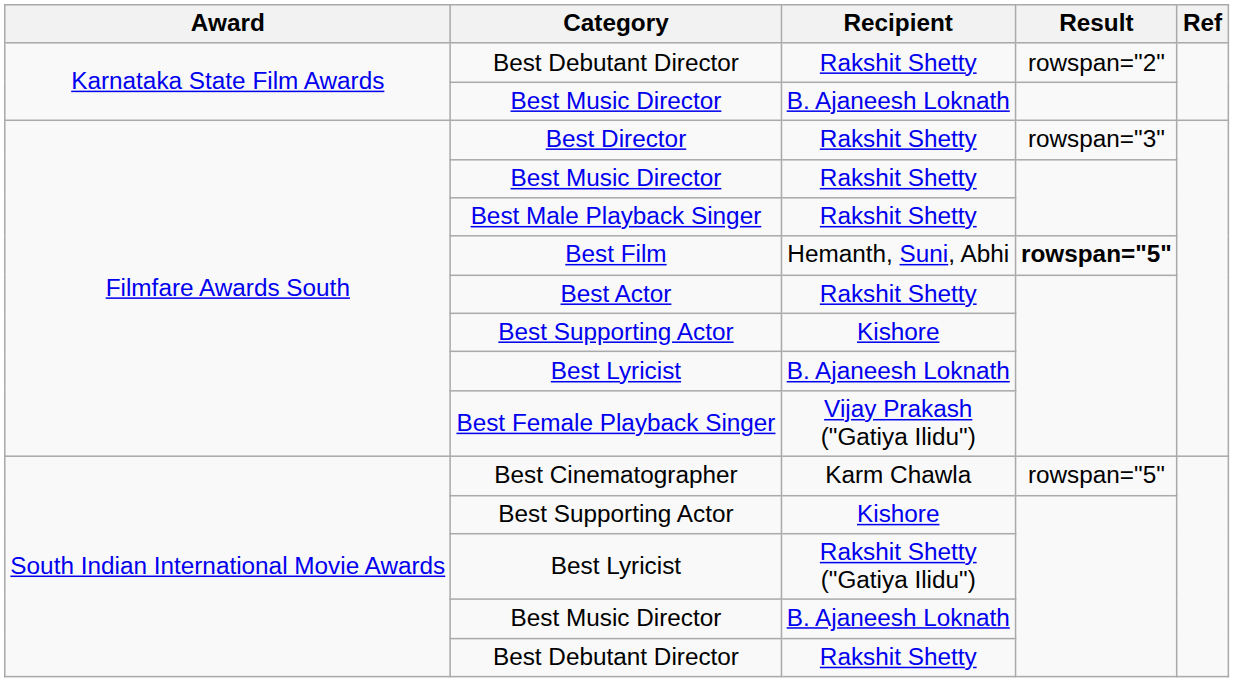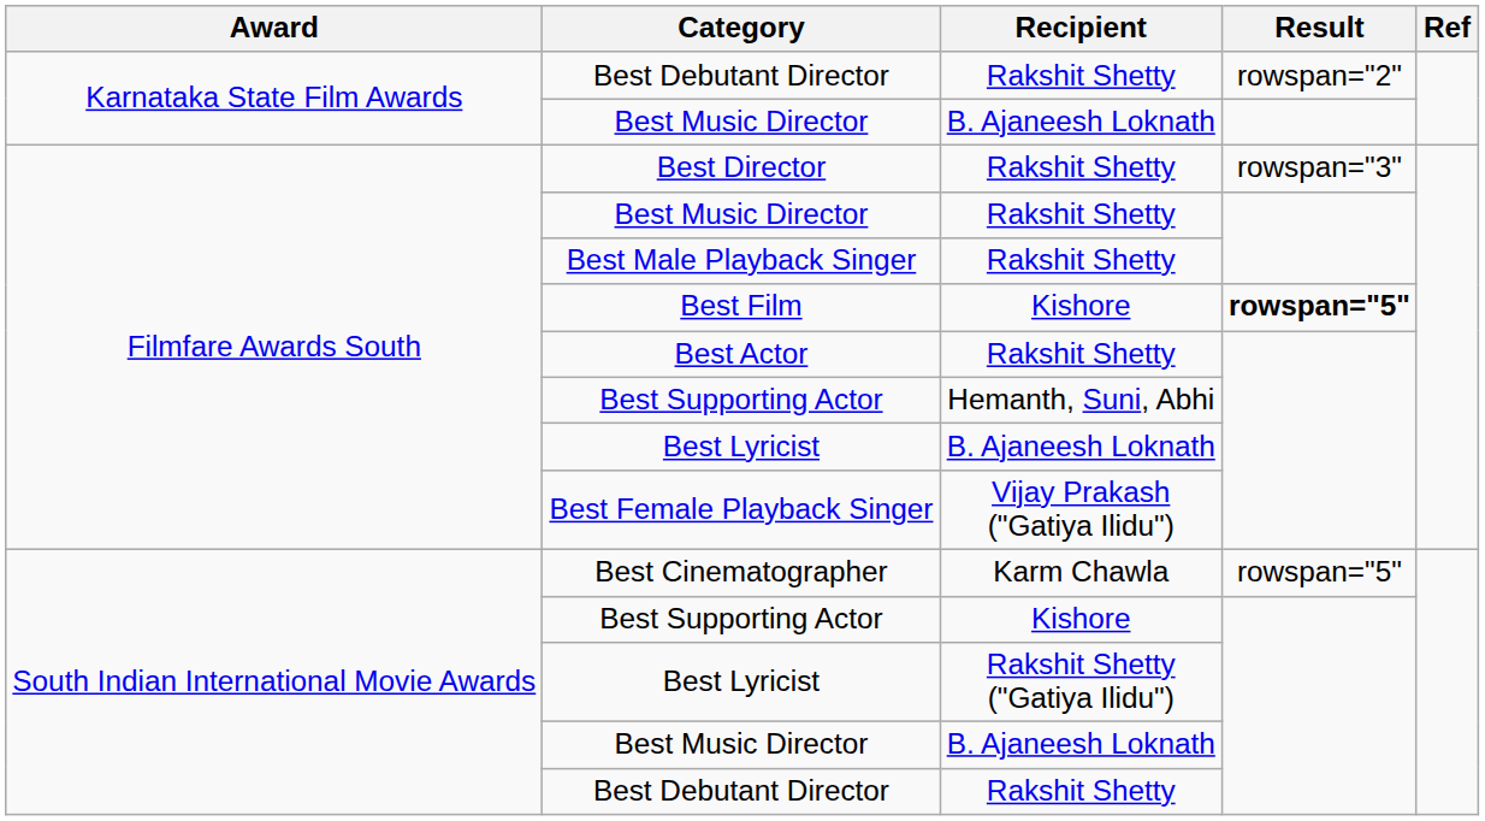Best Film | Recipient: Hemanth, Suni, Abhi -> Kishore
Filmfare Awards South / Best Supporting Actor | Recipient: Kishore -> Hemanth, Suni, Abhi
